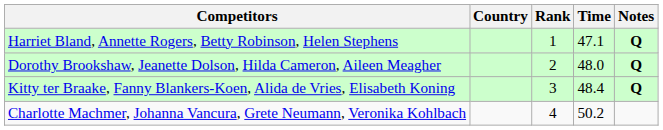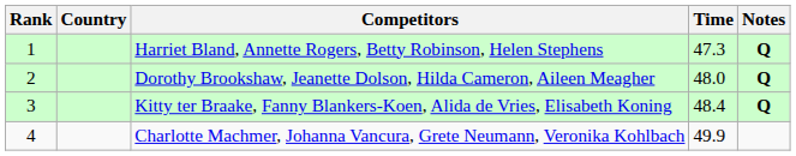columns swapped: Rank <-> Competitors
row 2 | Time: 47.1 -> 47.3
row 5 | Time: 50.2 -> 49.9
